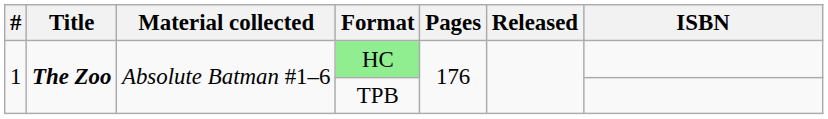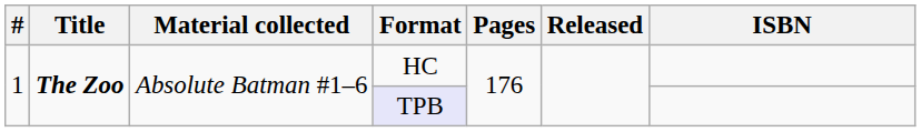HC | Format: lightgreen background -> no background
TPB | Format: no background -> lavender background
